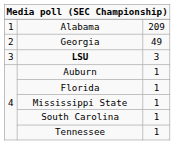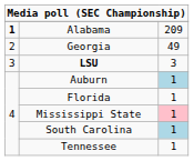Alabama | column 1: normal -> bold
Auburn | column 3: no background -> lightblue background
Mississippi State | column 3: no background -> pink background
South Carolina | column 3: no background -> lightblue background
